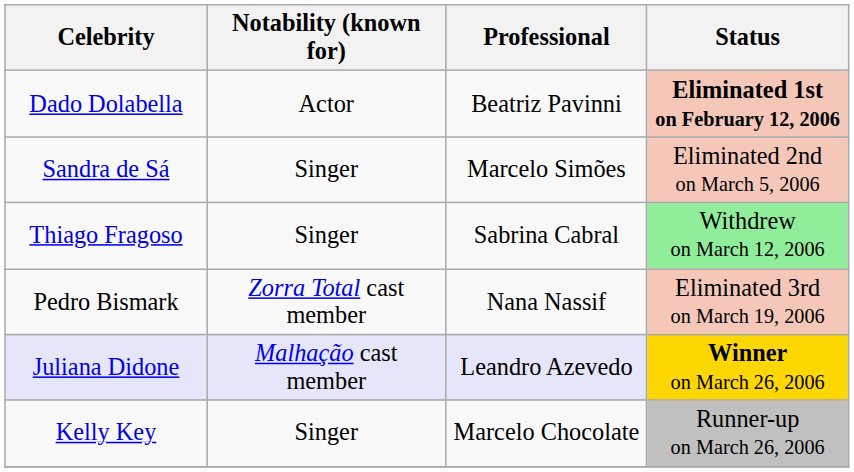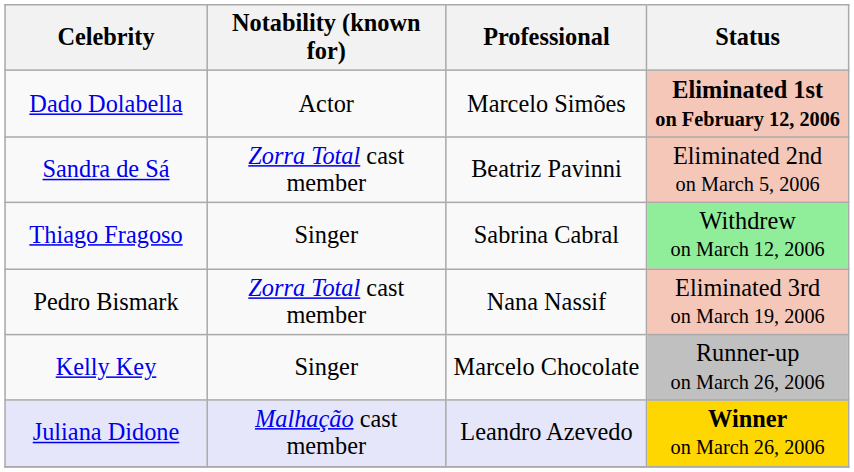Dado Dolabella | Professional: Beatriz Pavinni -> Marcelo Simões
Sandra de Sá | Notability (known for): Singer -> Zorra Total cast member
Sandra de Sá | Professional: Marcelo Simões -> Beatriz Pavinni
rows swapped: Kelly Key <-> Juliana Didone
